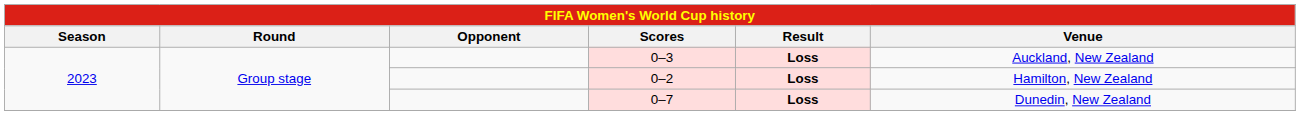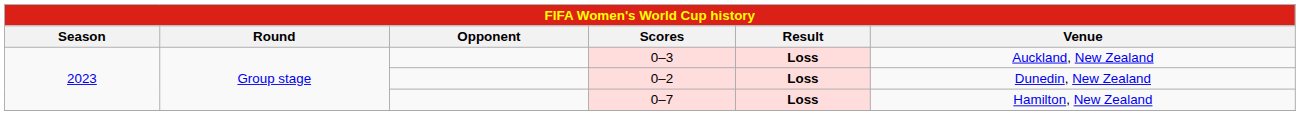0–2 | Venue: Hamilton, New Zealand -> Dunedin, New Zealand
0–7 | Venue: Dunedin, New Zealand -> Hamilton, New Zealand
